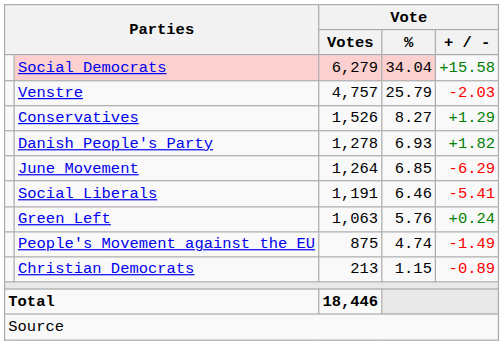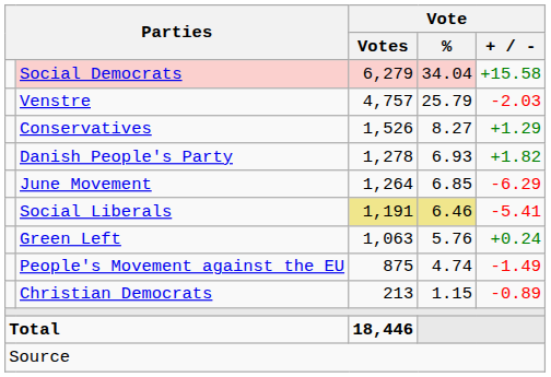Social Liberals | Vote / Votes: no background -> khaki background
Social Liberals | Vote / %: no background -> khaki background
